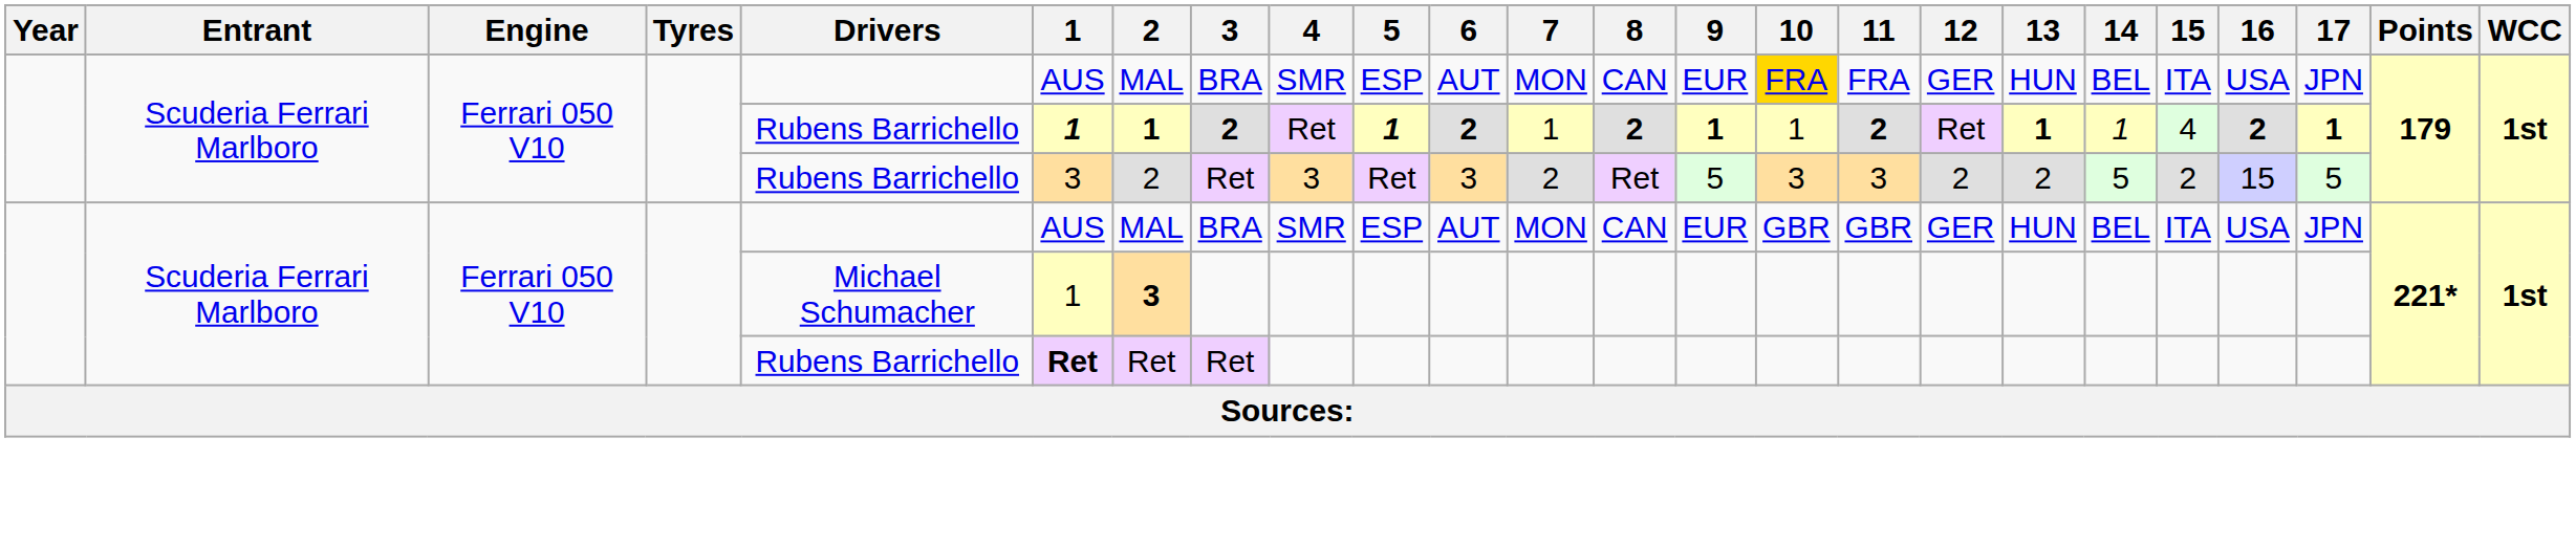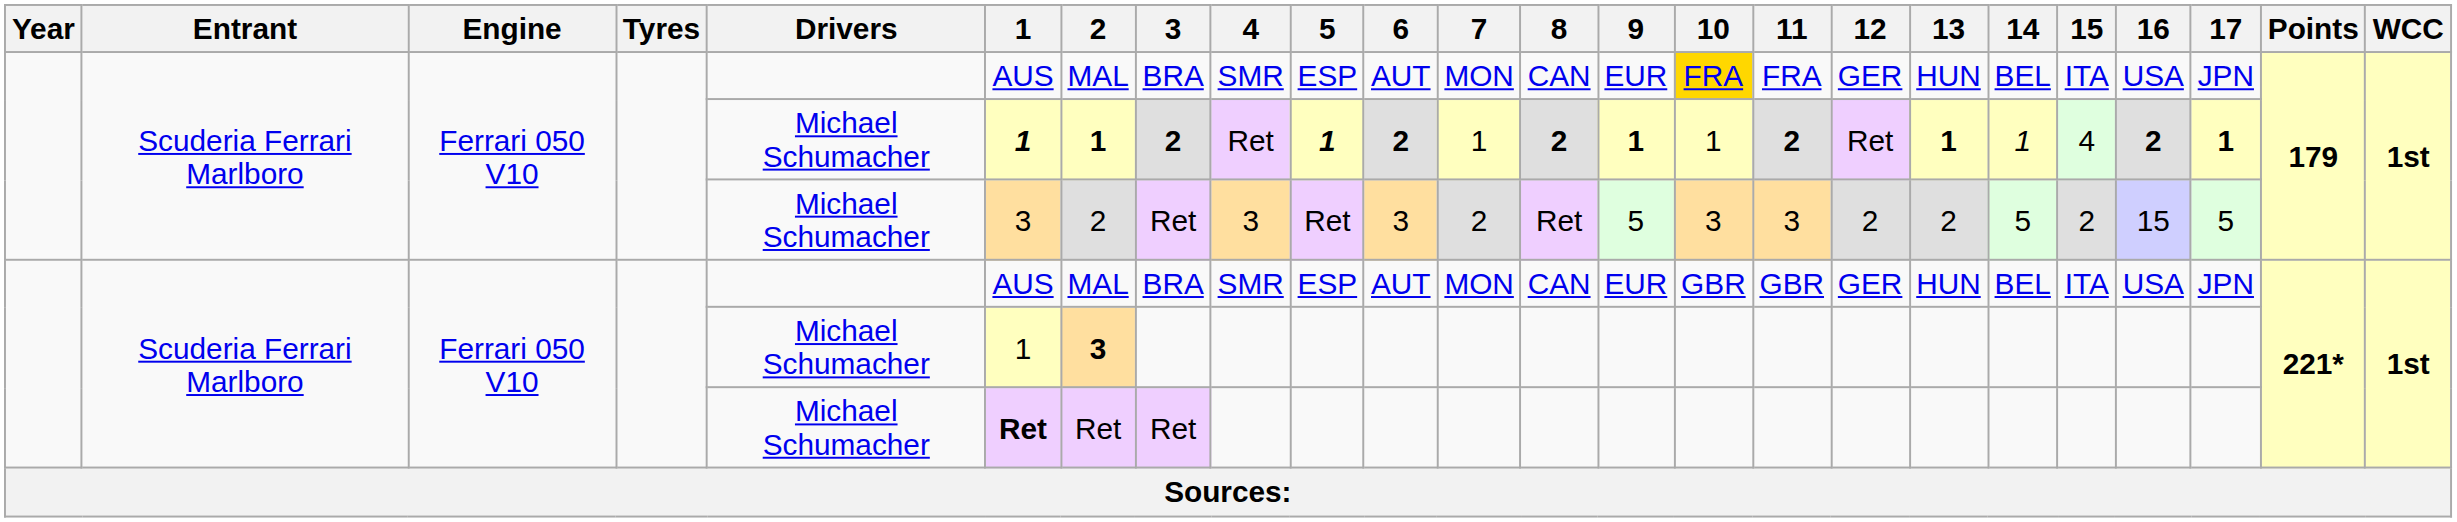row 3 | Drivers: Rubens Barrichello -> Michael Schumacher
row 4 | Drivers: Rubens Barrichello -> Michael Schumacher
row 7 | Drivers: Rubens Barrichello -> Michael Schumacher
